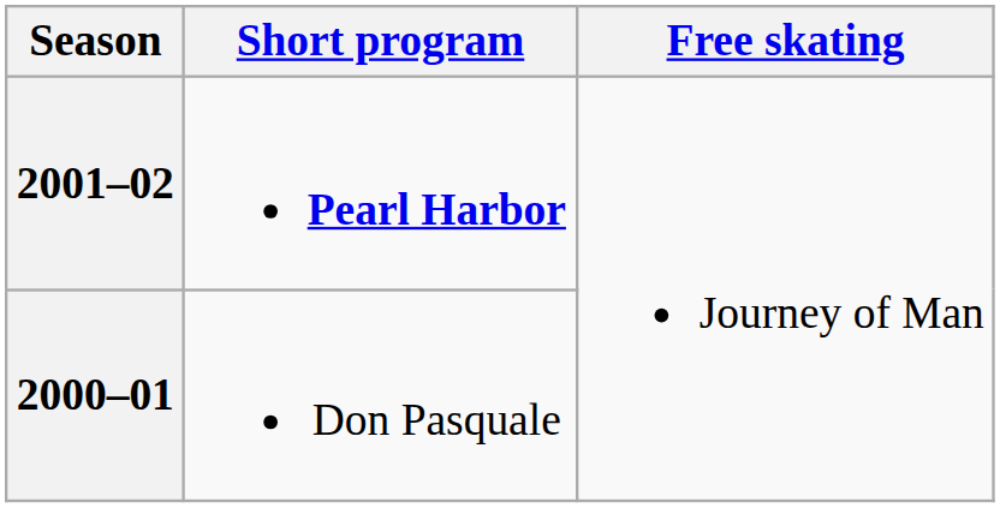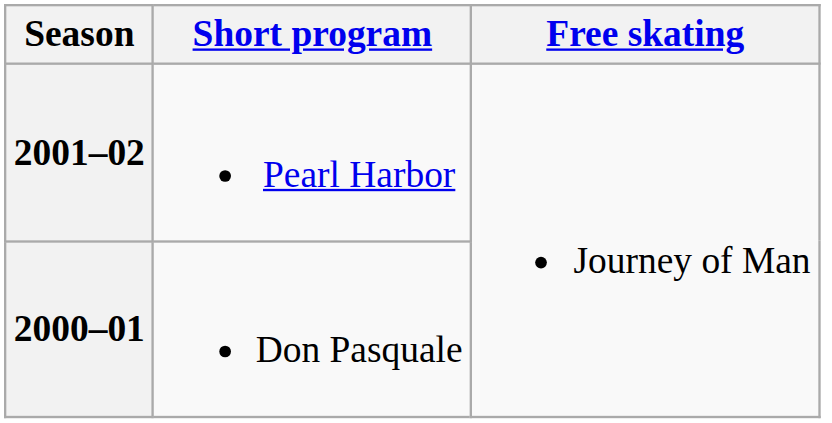2001–02 | Short program: bold -> normal
